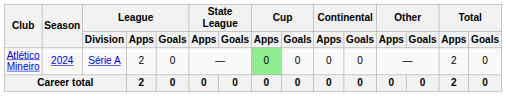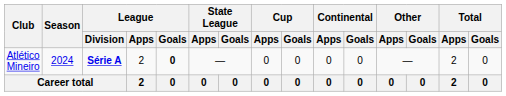Atlético Mineiro | League / Division: normal -> bold
Atlético Mineiro | League / Goals: normal -> bold
Atlético Mineiro | Cup / Apps: lightgreen background -> no background
